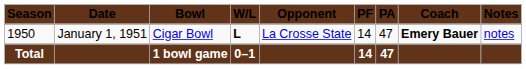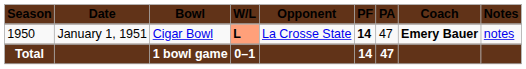1950 | column 4: no background -> lightsalmon background
1950 | column 6: normal -> bold
